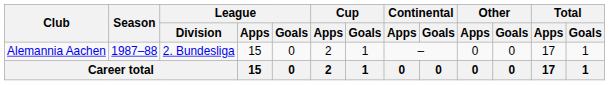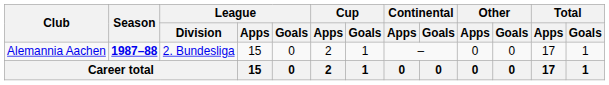Alemannia Aachen | Season: normal -> bold
